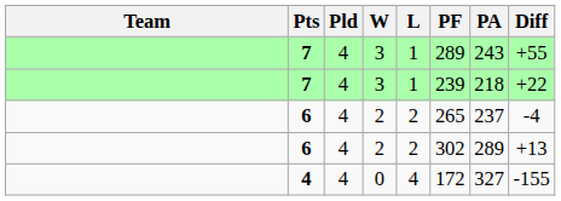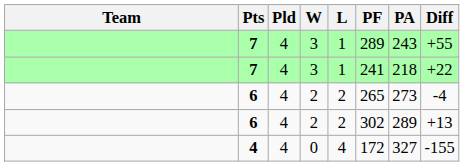row 3 | PF: 239 -> 241
row 4 | PA: 237 -> 273
